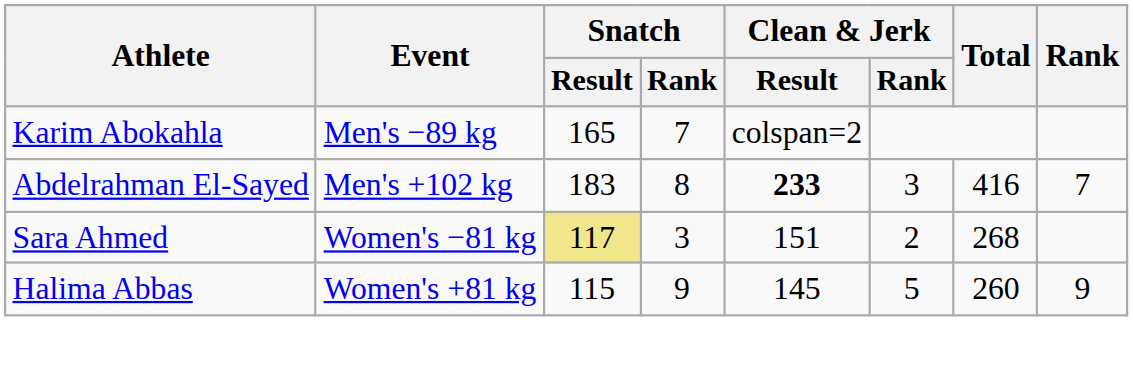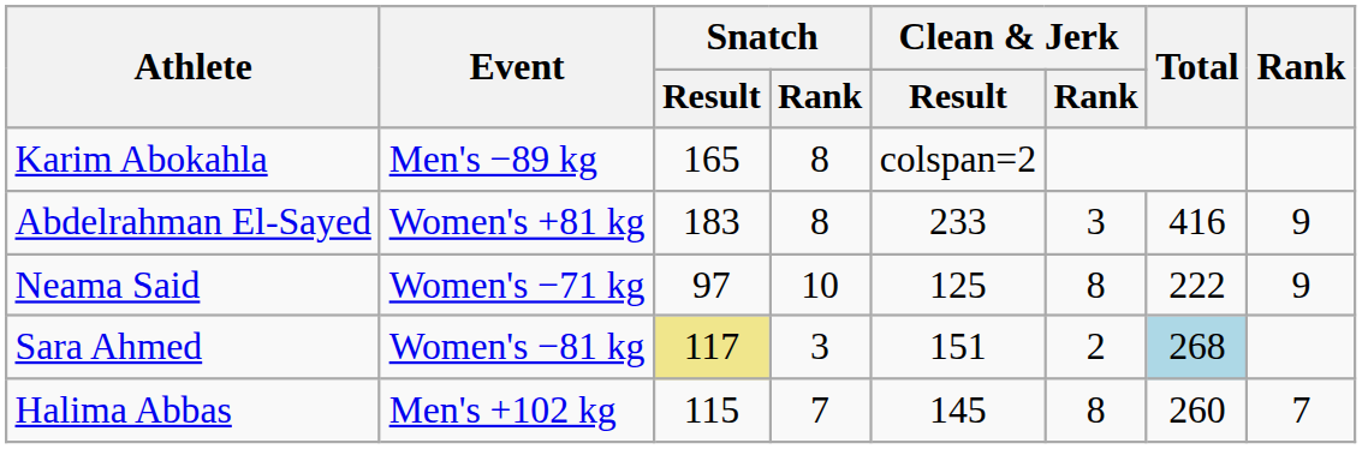Karim Abokahla | Snatch / Rank: 7 -> 8
Abdelrahman El-Sayed | Event: Men's +102 kg -> Women's +81 kg
Abdelrahman El-Sayed | Clean & Jerk / Result: bold -> normal
Abdelrahman El-Sayed | Rank: 7 -> 9
+ row: Neama Said | Women's −71 kg | 97 | 10 | 125 | 8 | 222 | 9
Sara Ahmed | Total: no background -> lightblue background
Halima Abbas | Event: Women's +81 kg -> Men's +102 kg
Halima Abbas | Snatch / Rank: 9 -> 7
Halima Abbas | Clean & Jerk / Rank: 5 -> 8
Halima Abbas | Rank: 9 -> 7
